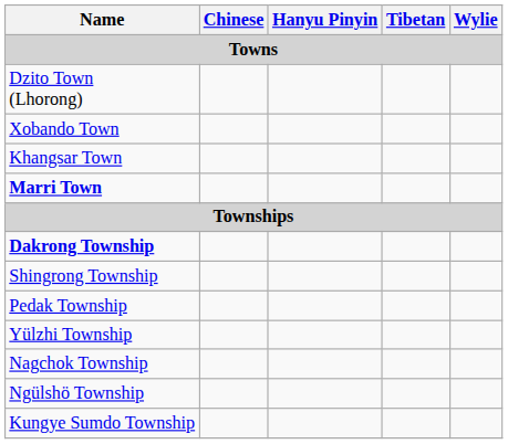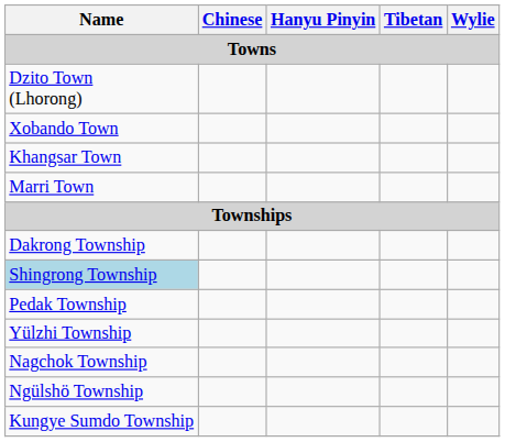Marri Town | Name: bold -> normal
Dakrong Township | Name: bold -> normal
Shingrong Township | Name: no background -> lightblue background
